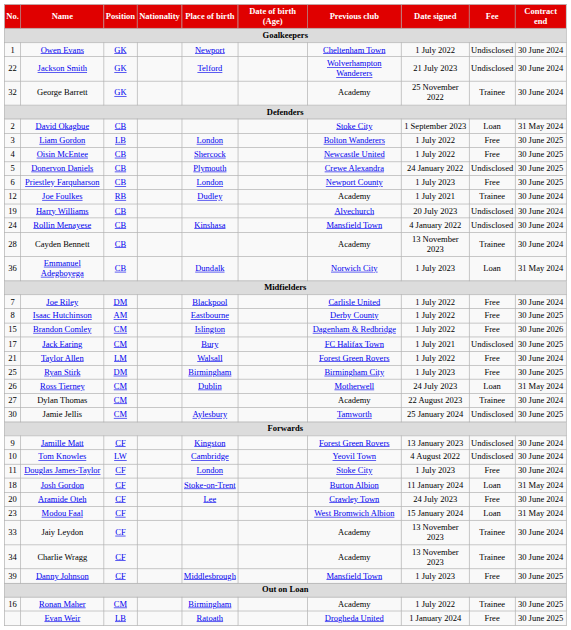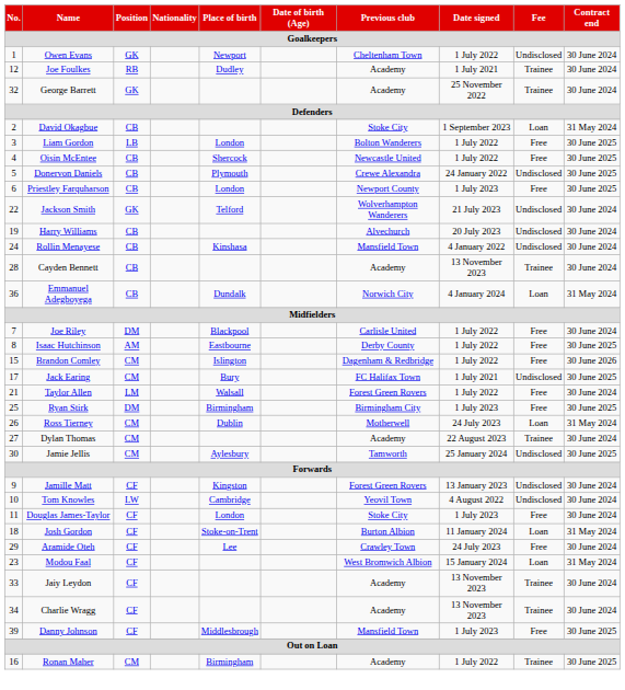rows swapped: Jackson Smith <-> Joe Foulkes
Emmanuel Adegboyega | Date signed: 1 July 2023 -> 4 January 2024
Aramide Oteh | No.: 20 -> 29
- row: Evan Weir | LB | Ratoath | Drogheda United | 1 January 2024 | Free | 30 June 2025
